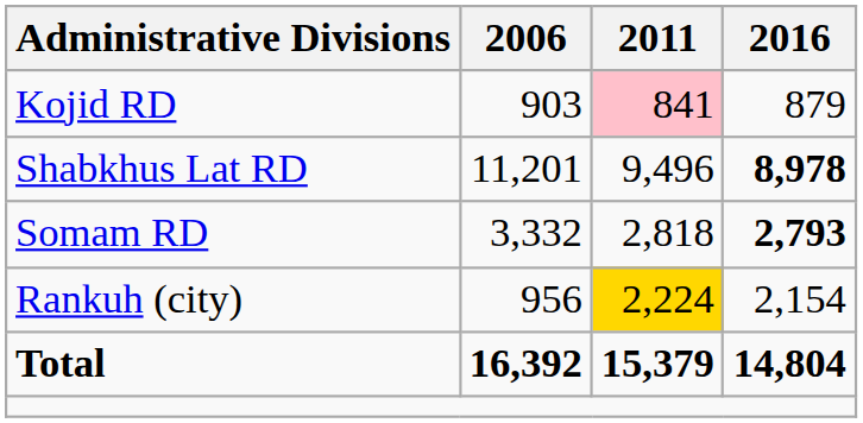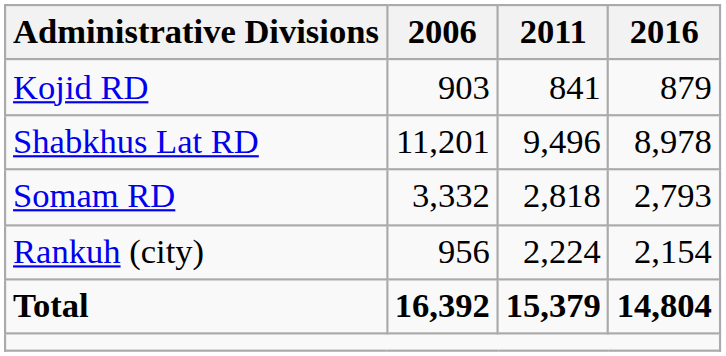Kojid RD | 2011: pink background -> no background
Shabkhus Lat RD | 2016: bold -> normal
Somam RD | 2016: bold -> normal
Rankuh (city) | 2011: gold background -> no background
